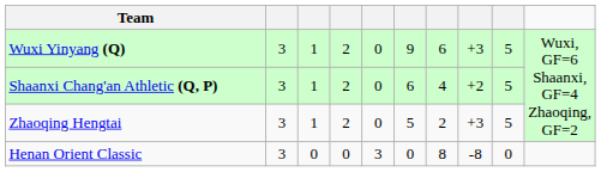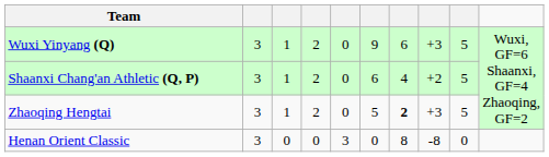Zhaoqing Hengtai | column 7: normal -> bold
